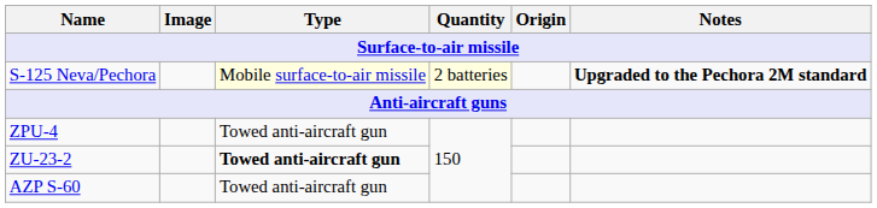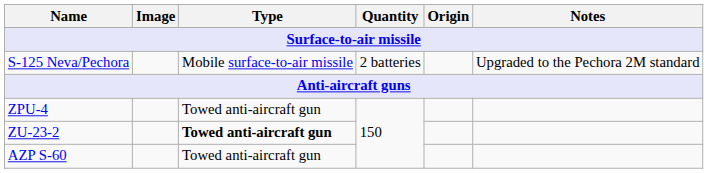S-125 Neva/Pechora | Type: lightyellow background -> no background
S-125 Neva/Pechora | Quantity: lightyellow background -> no background
S-125 Neva/Pechora | Notes: bold -> normal
